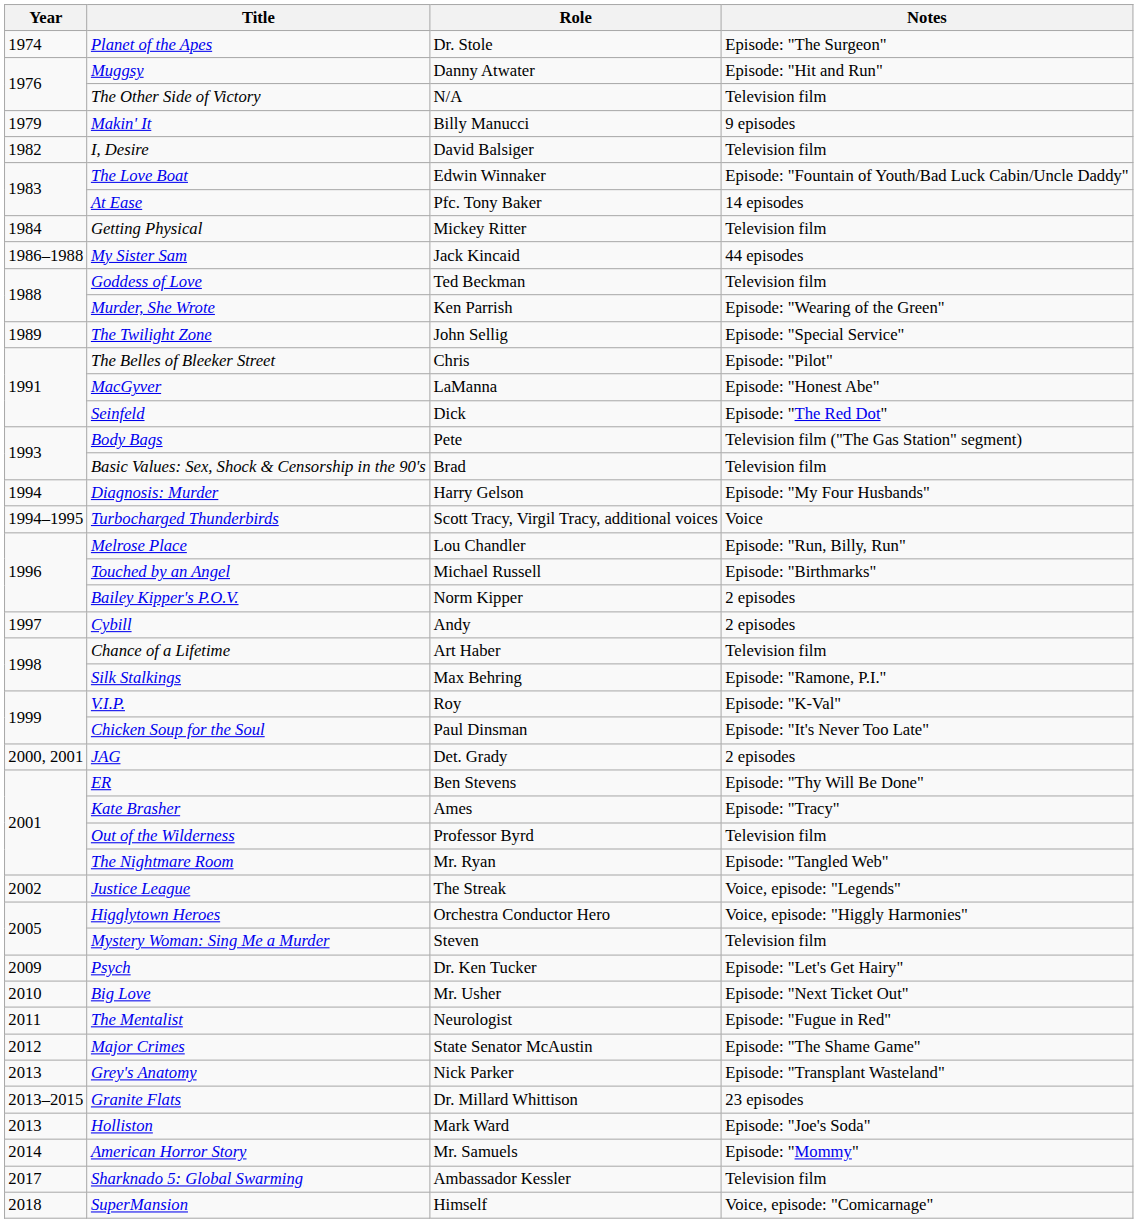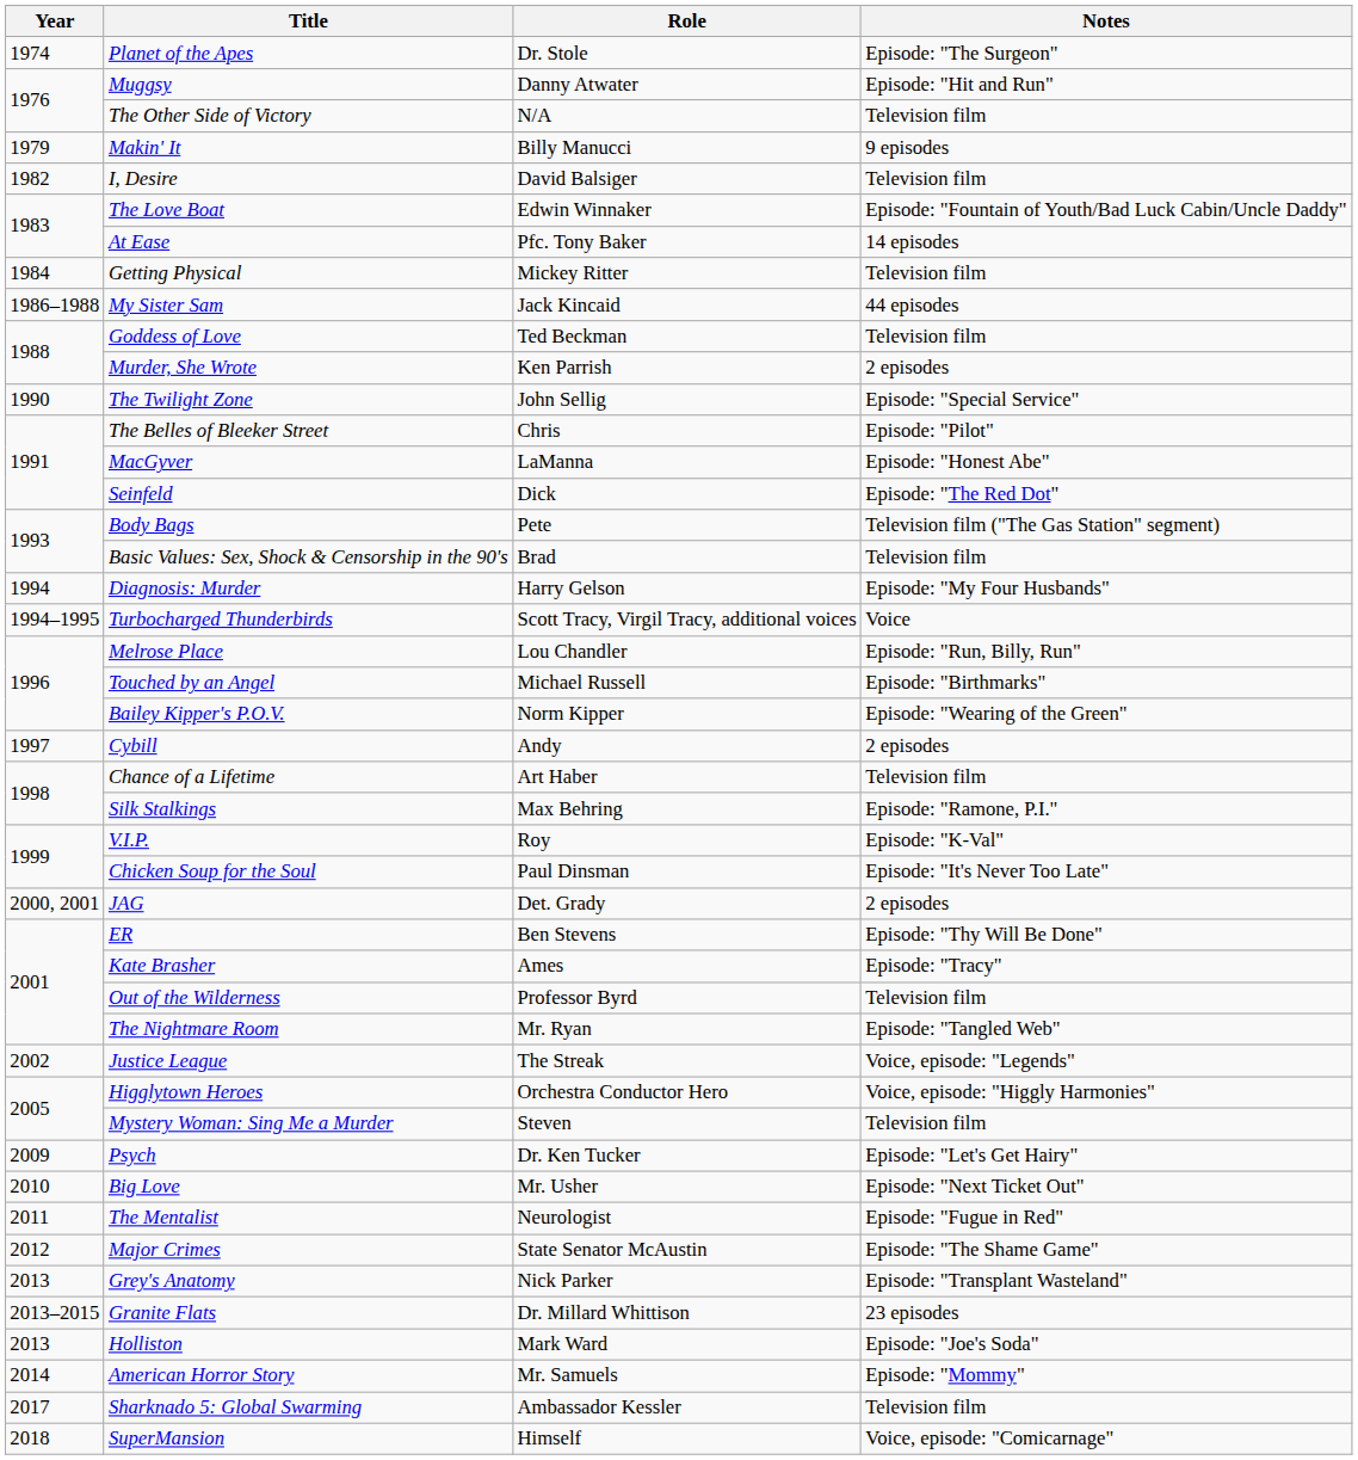Murder, She Wrote | Notes: Episode: "Wearing of the Green" -> 2 episodes
The Twilight Zone | Year: 1989 -> 1990
Bailey Kipper's P.O.V. | Notes: 2 episodes -> Episode: "Wearing of the Green"
